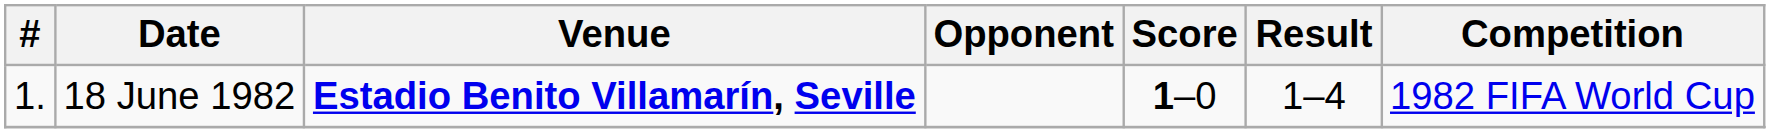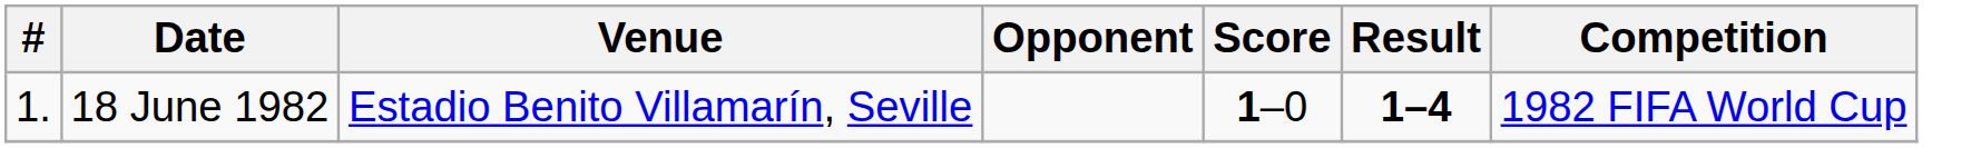18 June 1982 | Venue: bold -> normal
18 June 1982 | Result: normal -> bold
